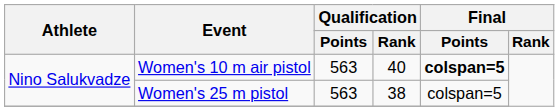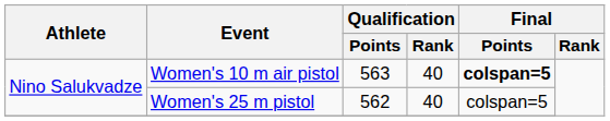Women's 25 m pistol | Qualification / Points: 563 -> 562
Women's 25 m pistol | Qualification / Rank: 38 -> 40
